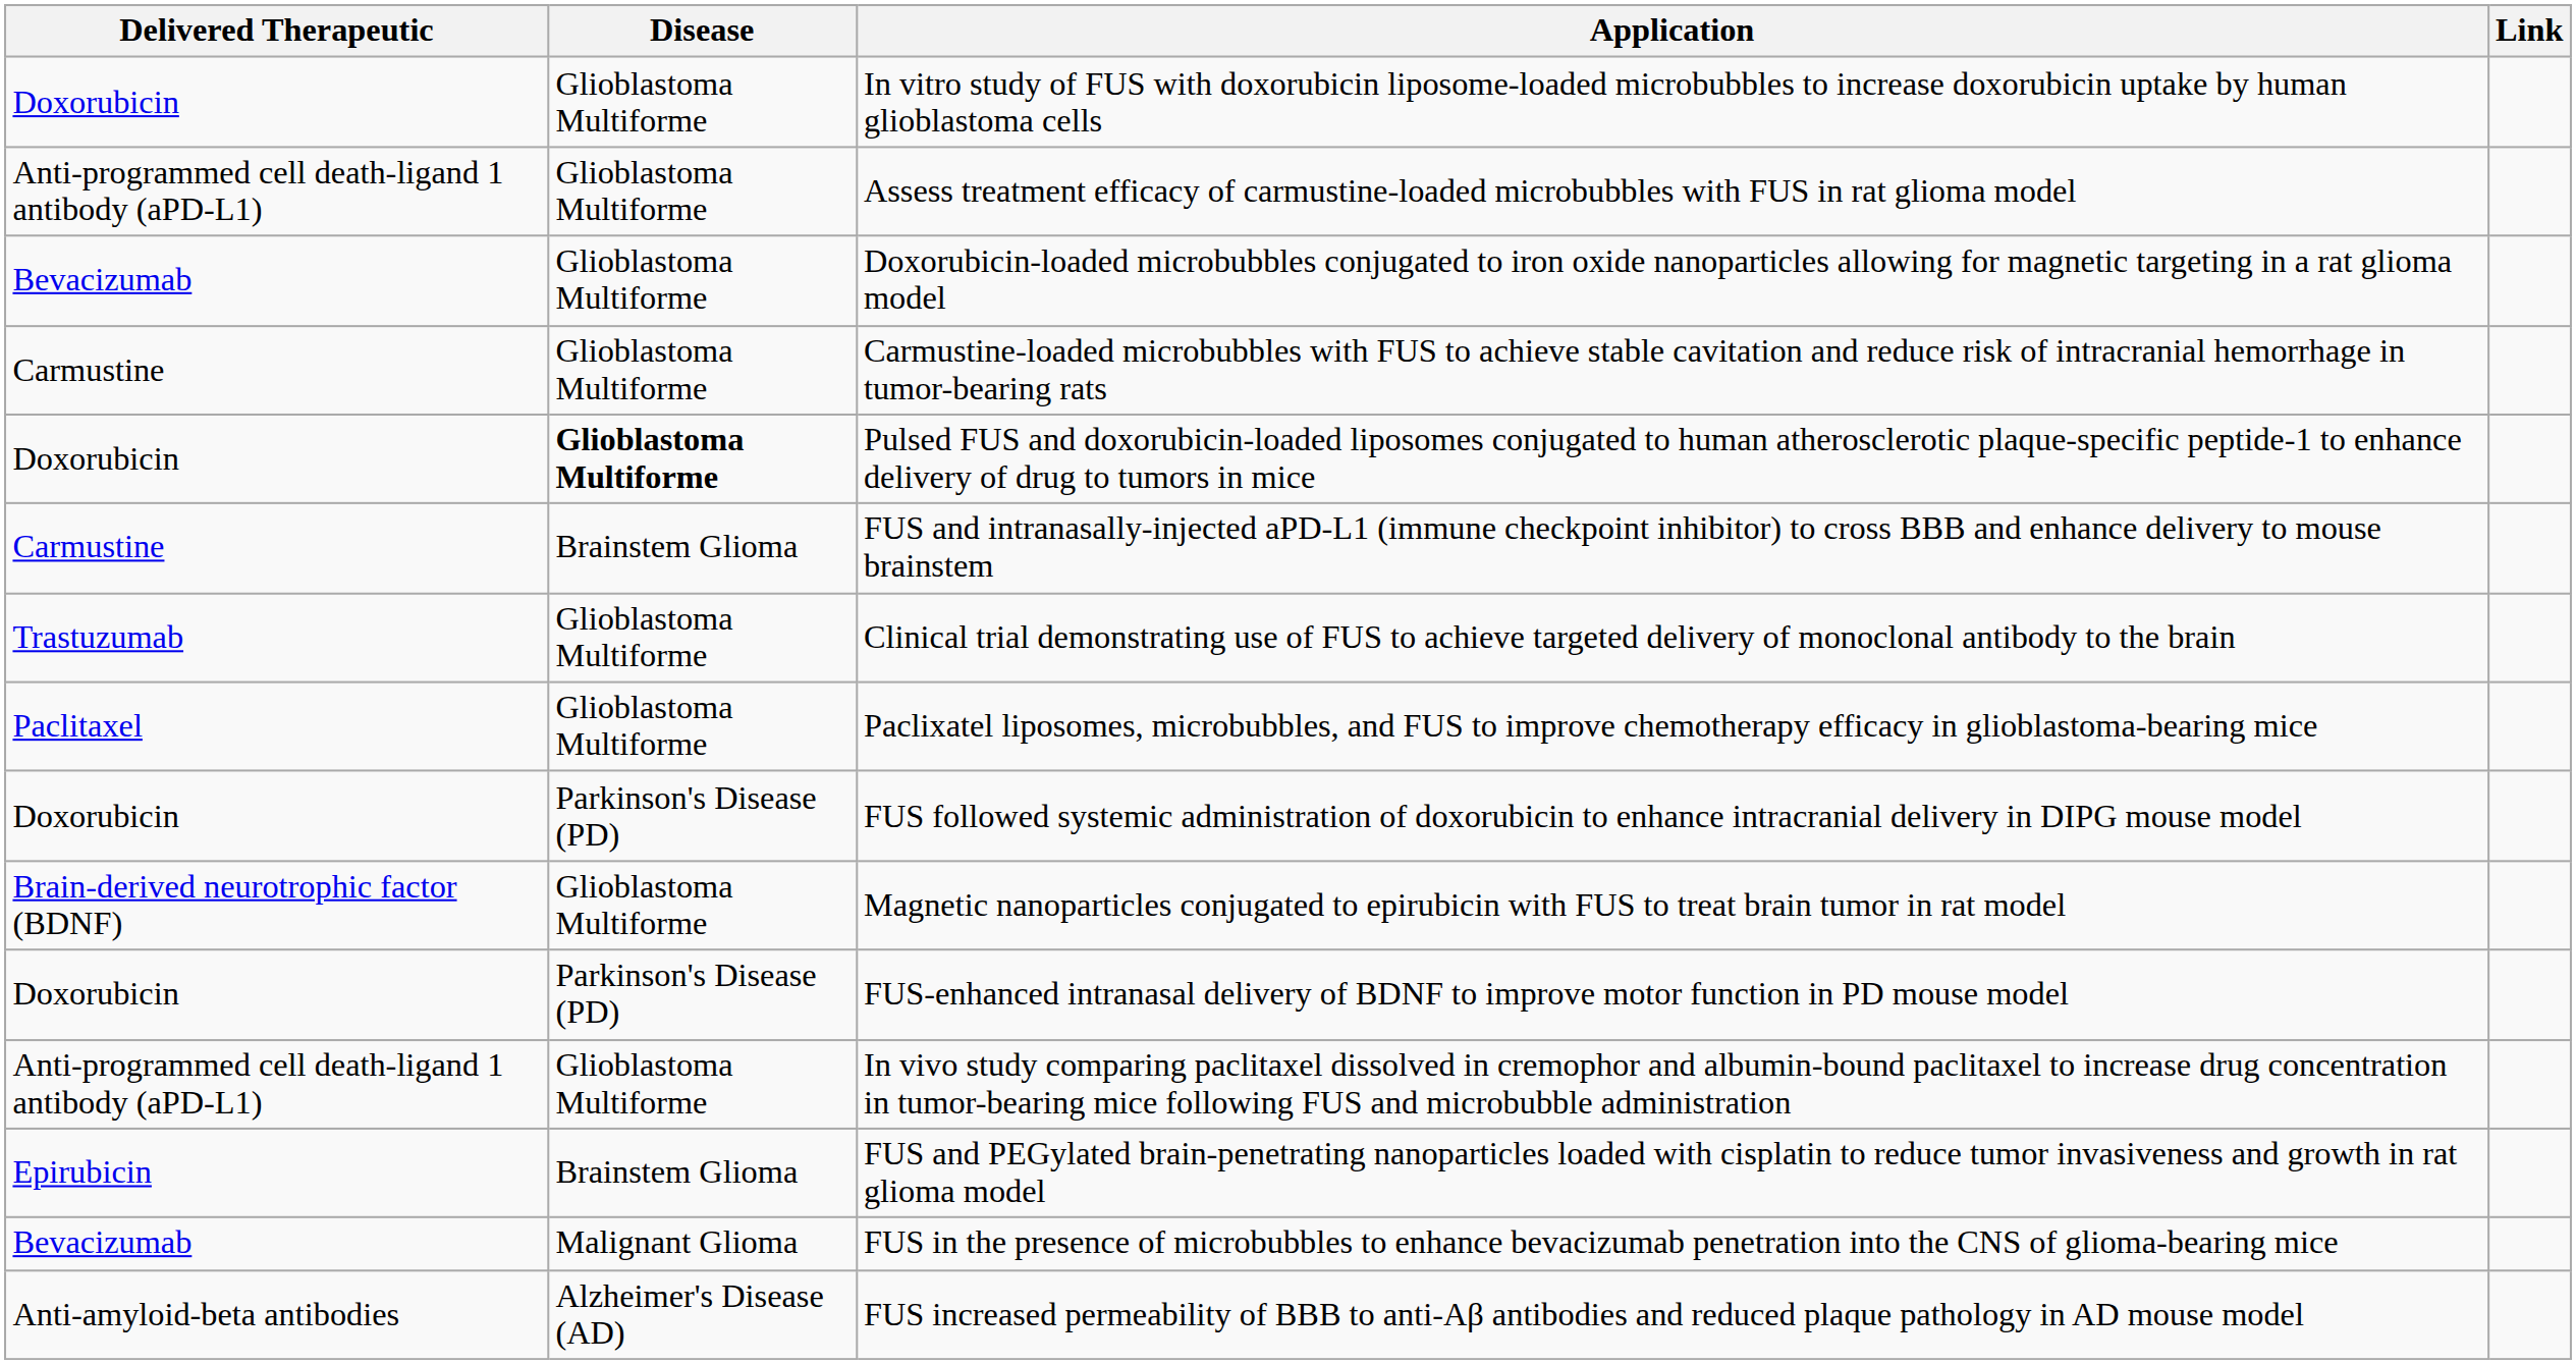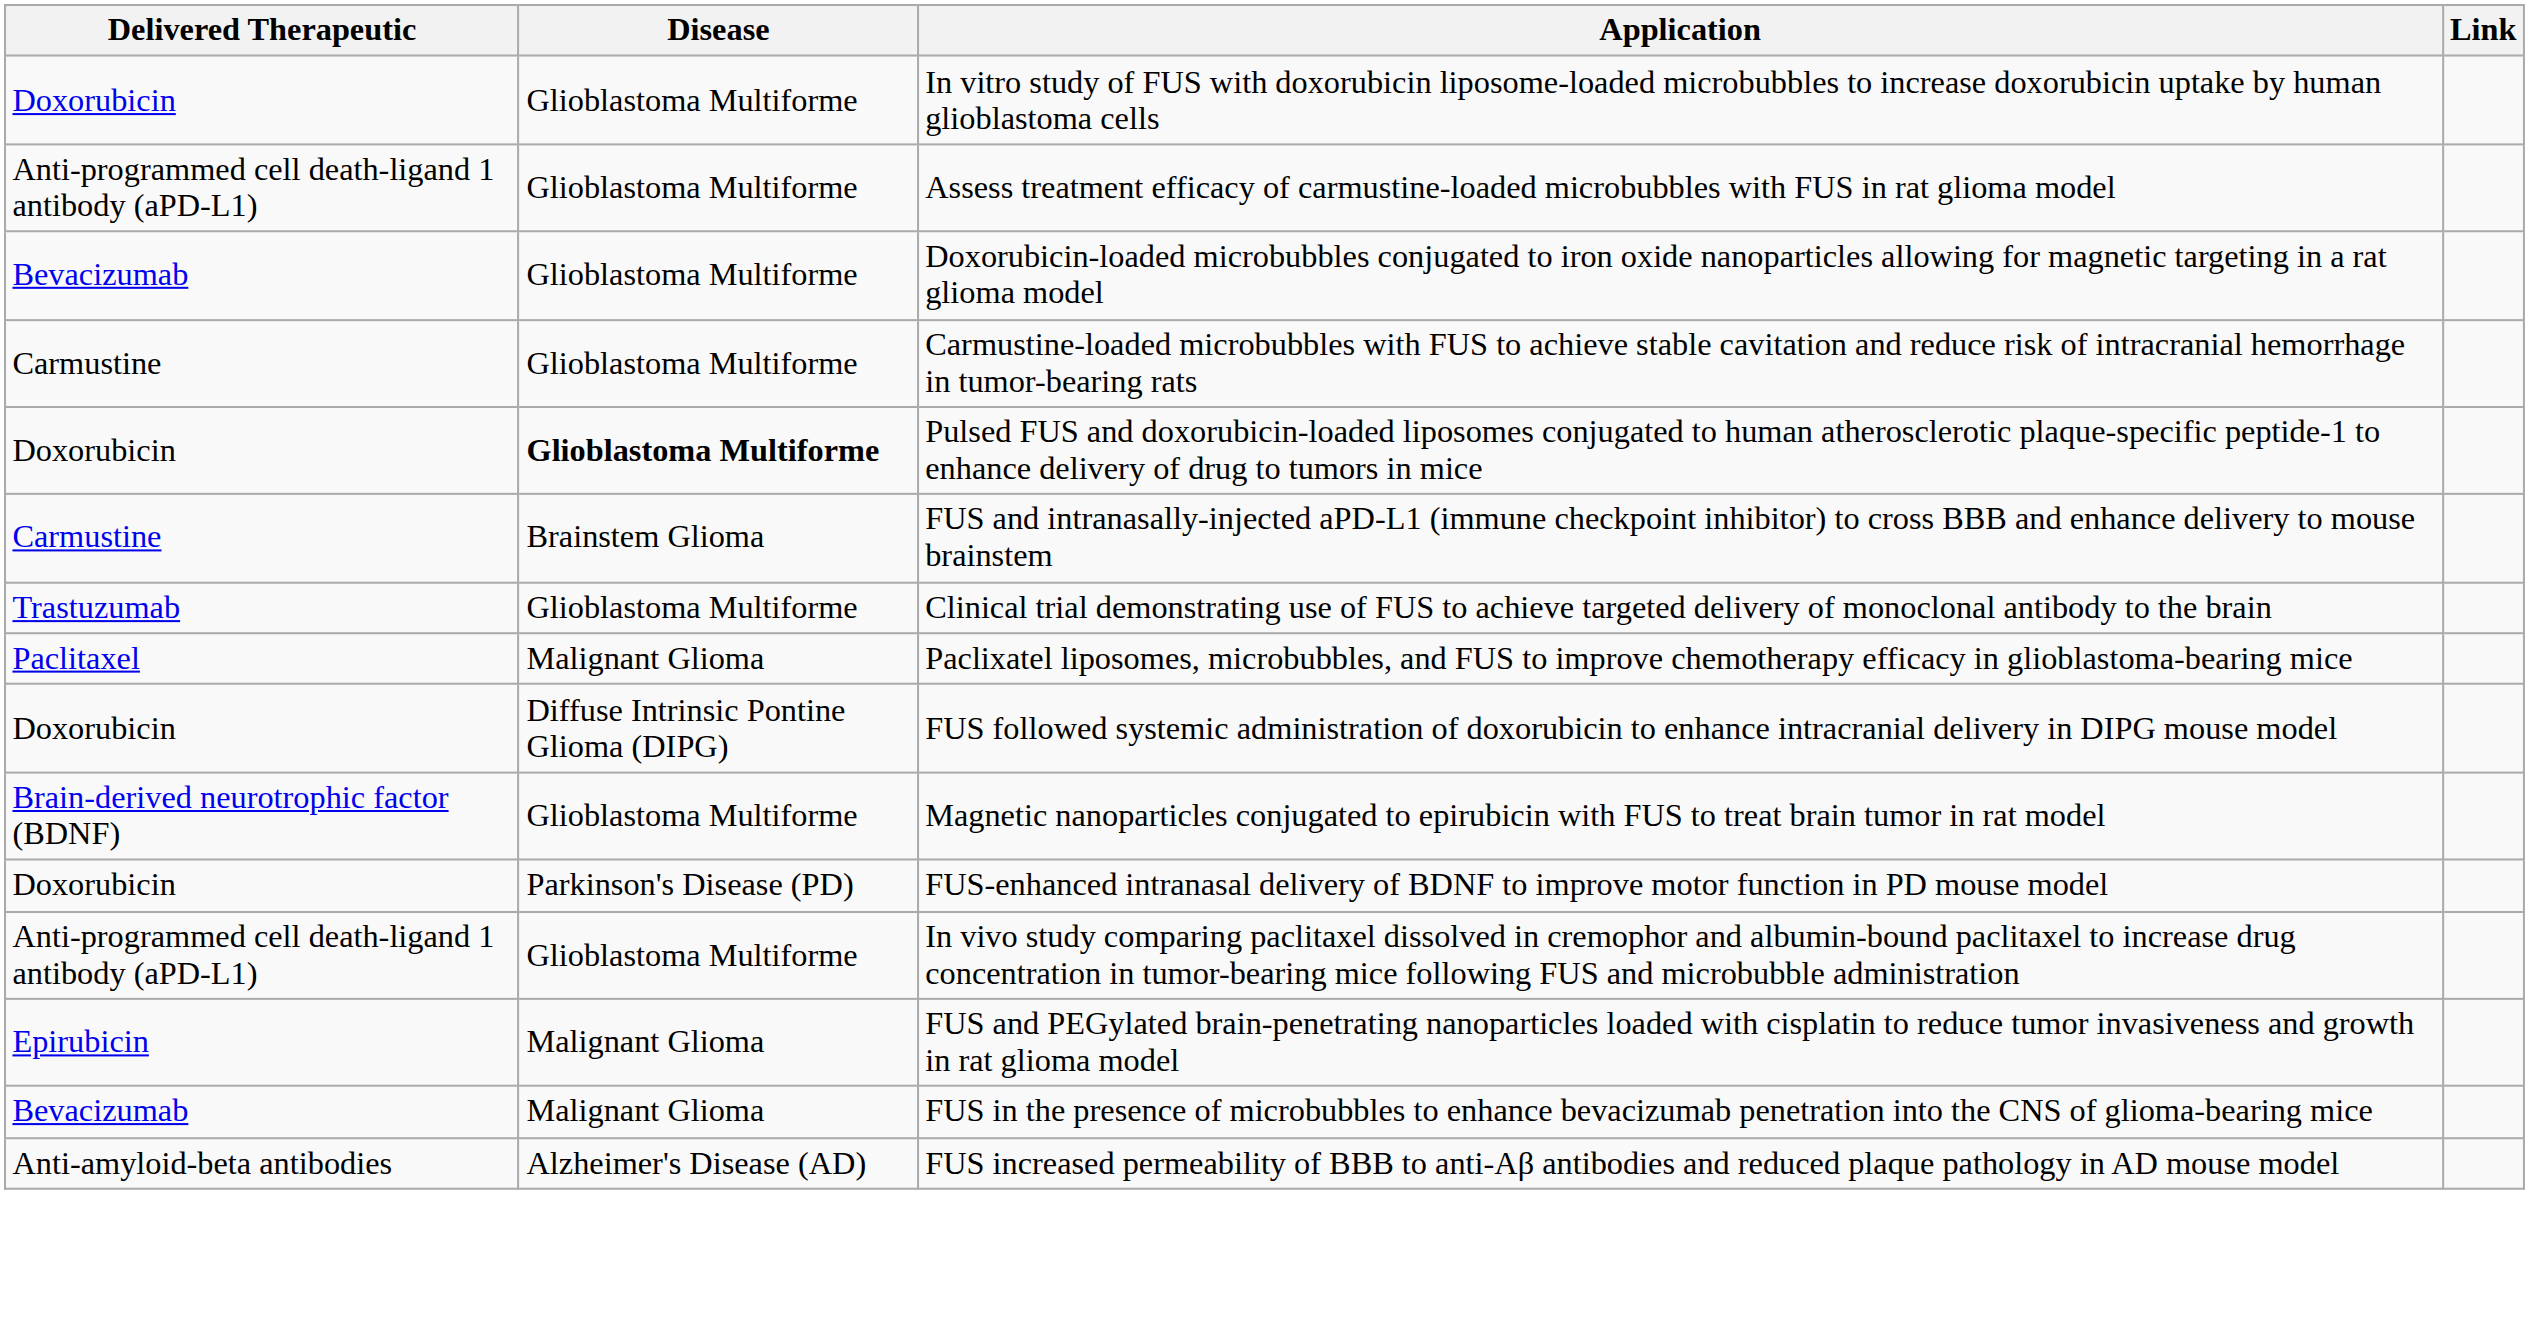row 9 | Disease: Glioblastoma Multiforme -> Malignant Glioma
row 10 | Disease: Parkinson's Disease (PD) -> Diffuse Intrinsic Pontine Glioma (DIPG)
row 14 | Disease: Brainstem Glioma -> Malignant Glioma
